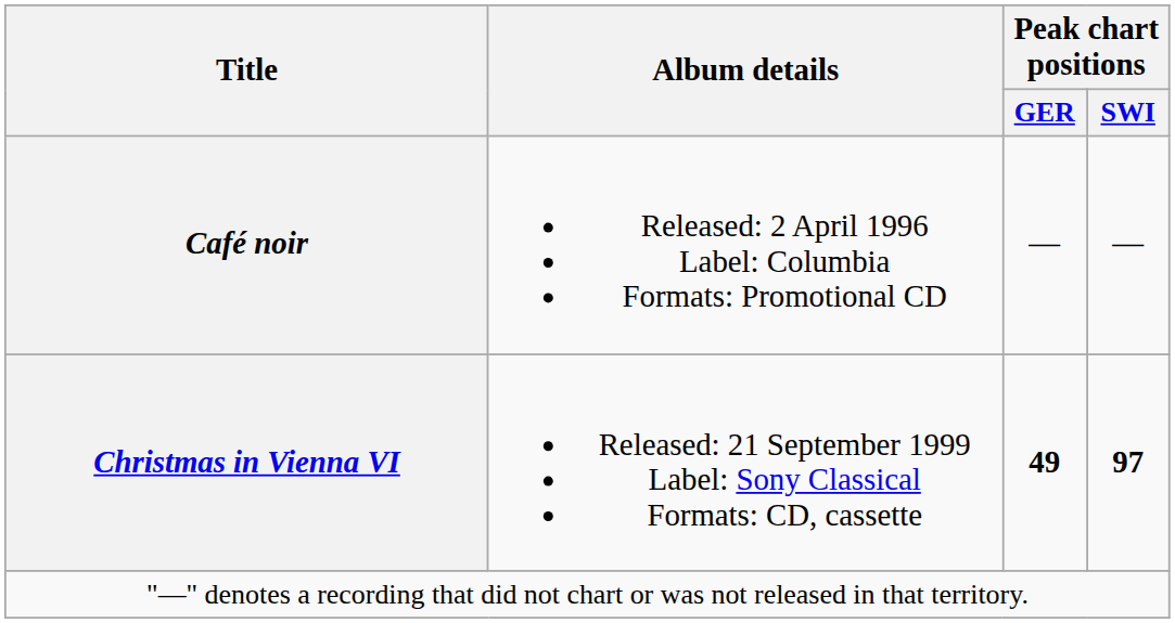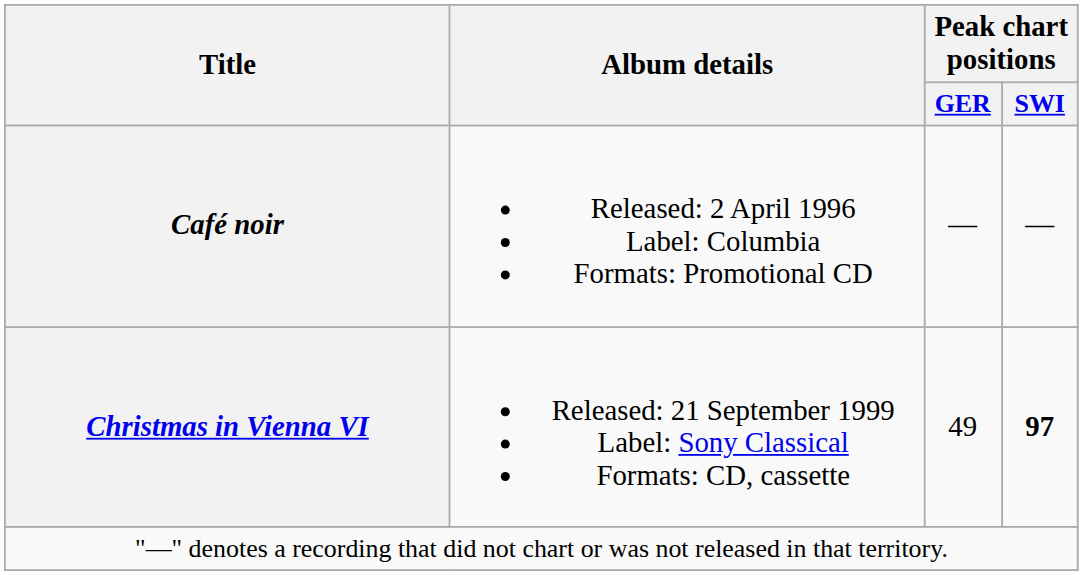Christmas in Vienna VI | Peak chart positions / GER: bold -> normal
